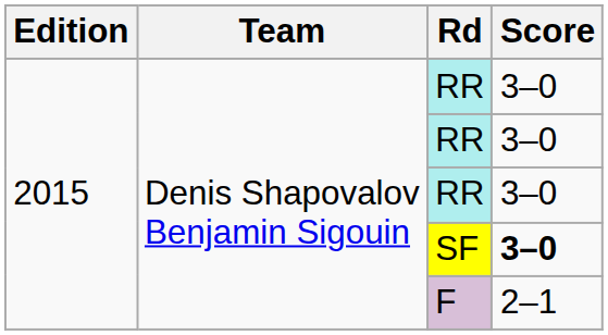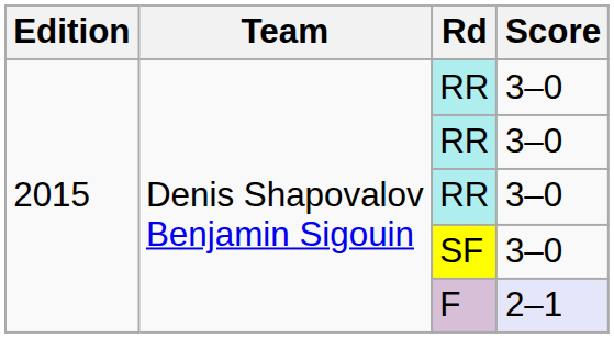SF | Score: bold -> normal
F | Score: no background -> lavender background
